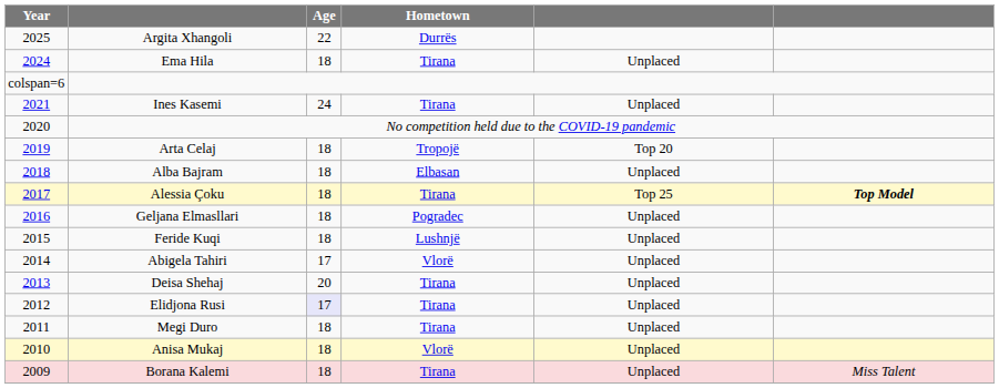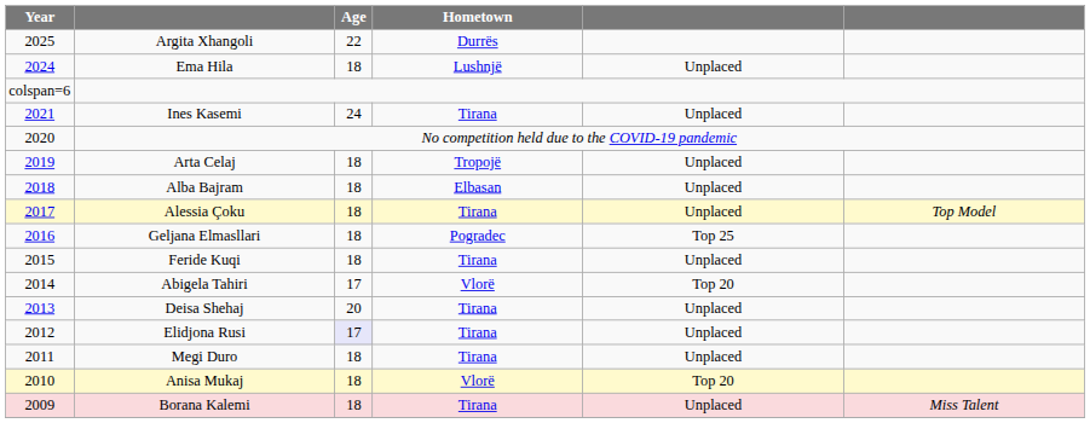Ema Hila | Hometown: Tirana -> Lushnjë
Arta Celaj | column 5: Top 20 -> Unplaced
Alessia Çoku | column 5: Top 25 -> Unplaced
Alessia Çoku | column 6: bold -> normal
Geljana Elmasllari | column 5: Unplaced -> Top 25
Feride Kuqi | Hometown: Lushnjë -> Tirana
Abigela Tahiri | column 5: Unplaced -> Top 20
Anisa Mukaj | column 5: Unplaced -> Top 20
